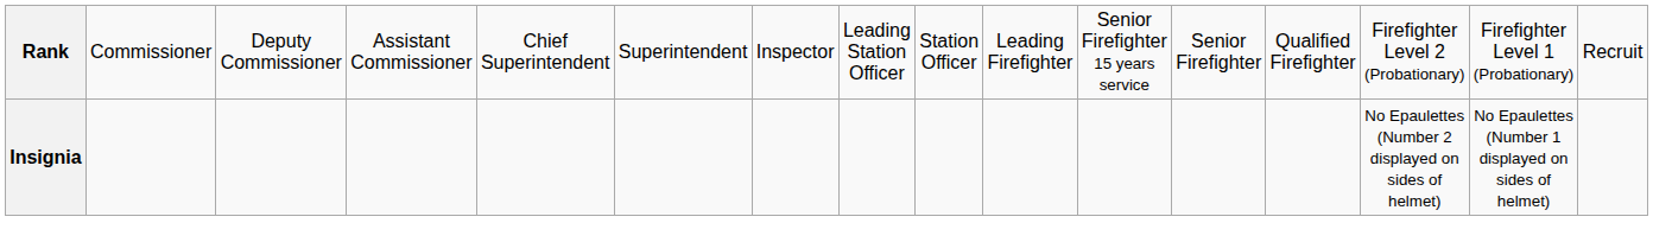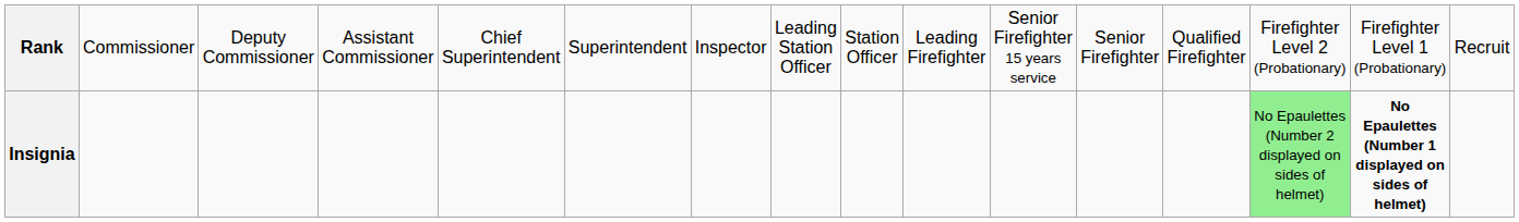Insignia | column 14: no background -> lightgreen background
Insignia | column 15: normal -> bold
